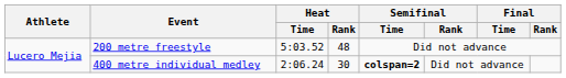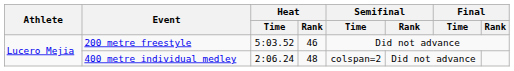200 metre freestyle | Heat / Rank: 48 -> 46
400 metre individual medley | Heat / Rank: 30 -> 48
400 metre individual medley | Semifinal / Time: bold -> normal
